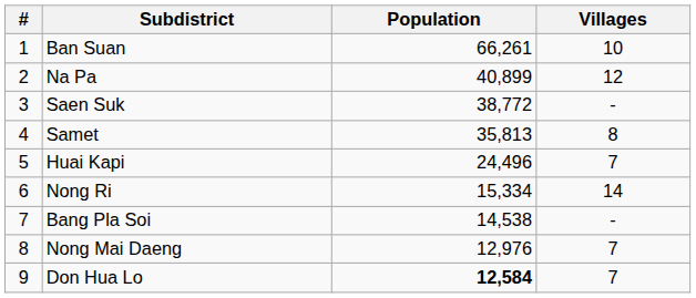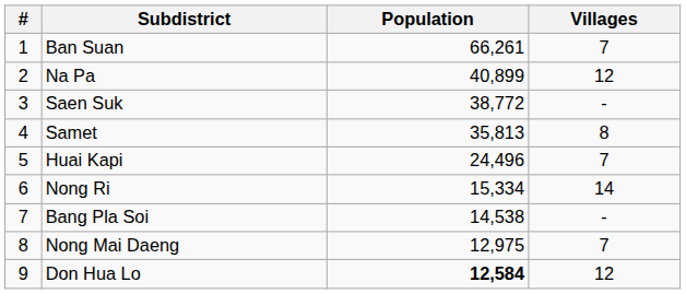Ban Suan | Villages: 10 -> 7
Nong Mai Daeng | Population: 12,976 -> 12,975
Don Hua Lo | Villages: 7 -> 12
